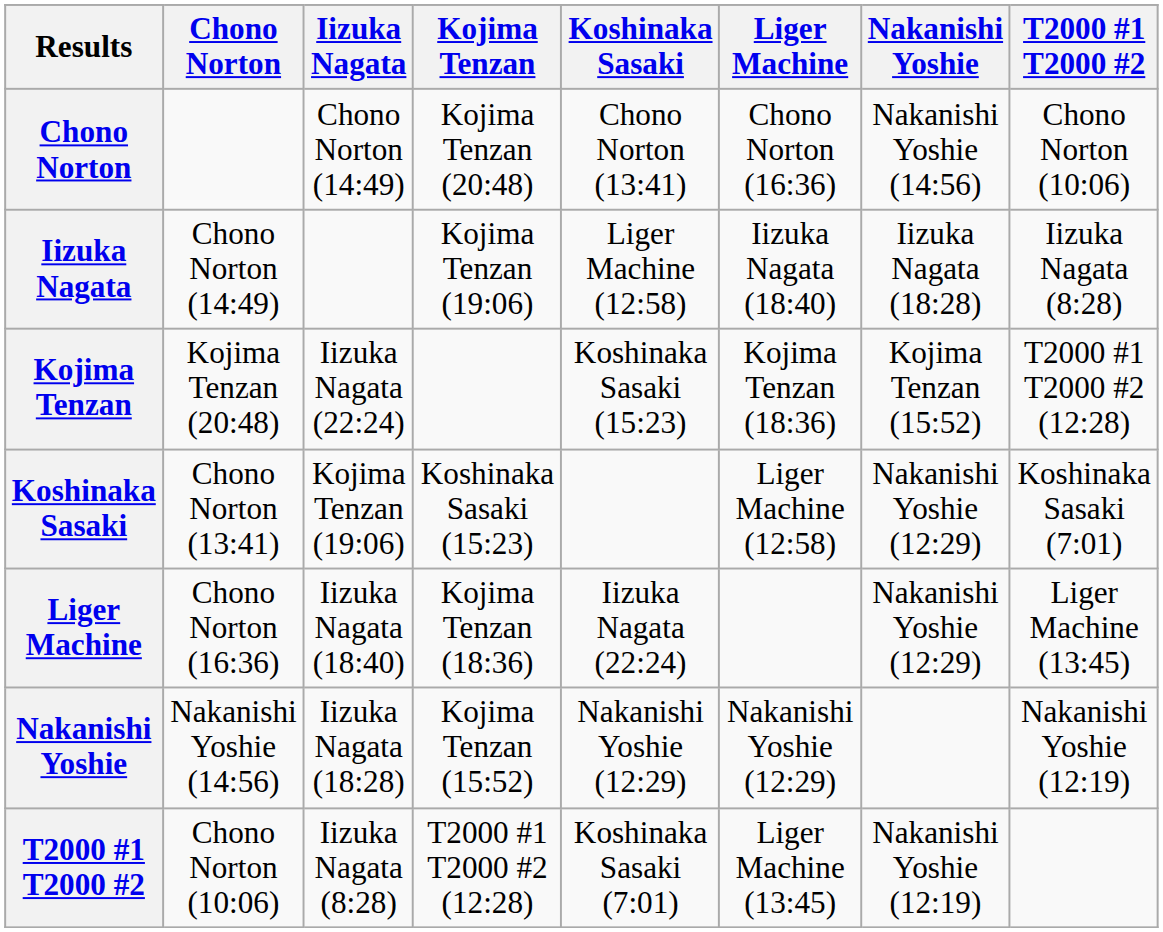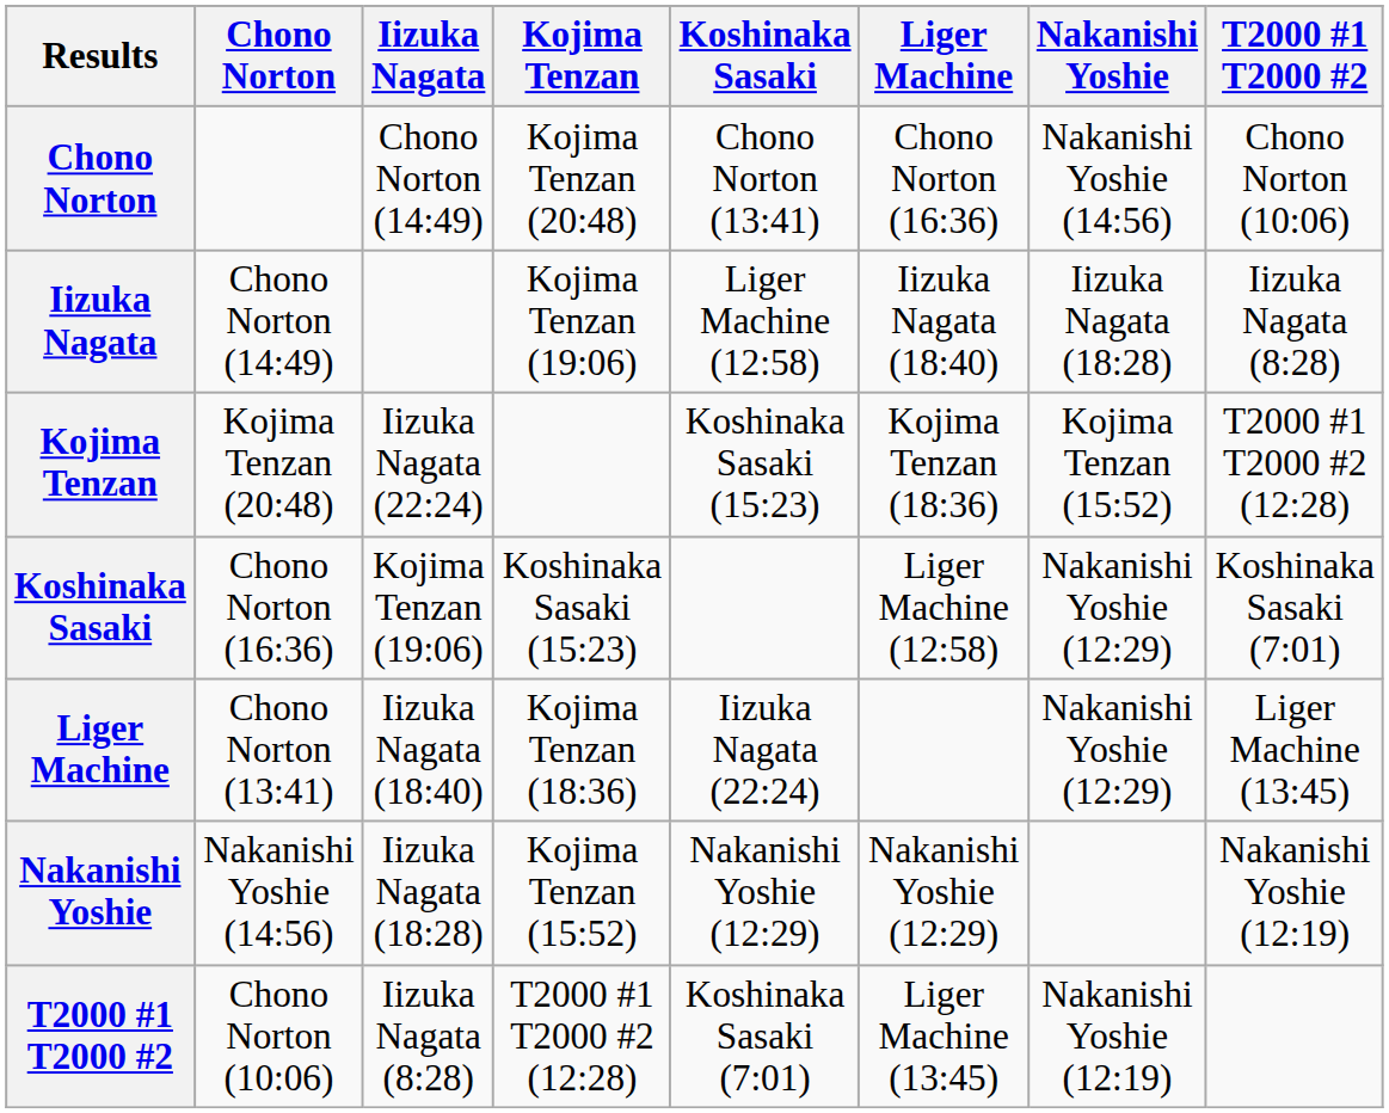row 5 | Chono Norton: Chono Norton (13:41) -> Chono Norton (16:36)
row 6 | Chono Norton: Chono Norton (16:36) -> Chono Norton (13:41)
